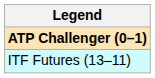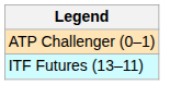row 2 | column 1: bold -> normal
